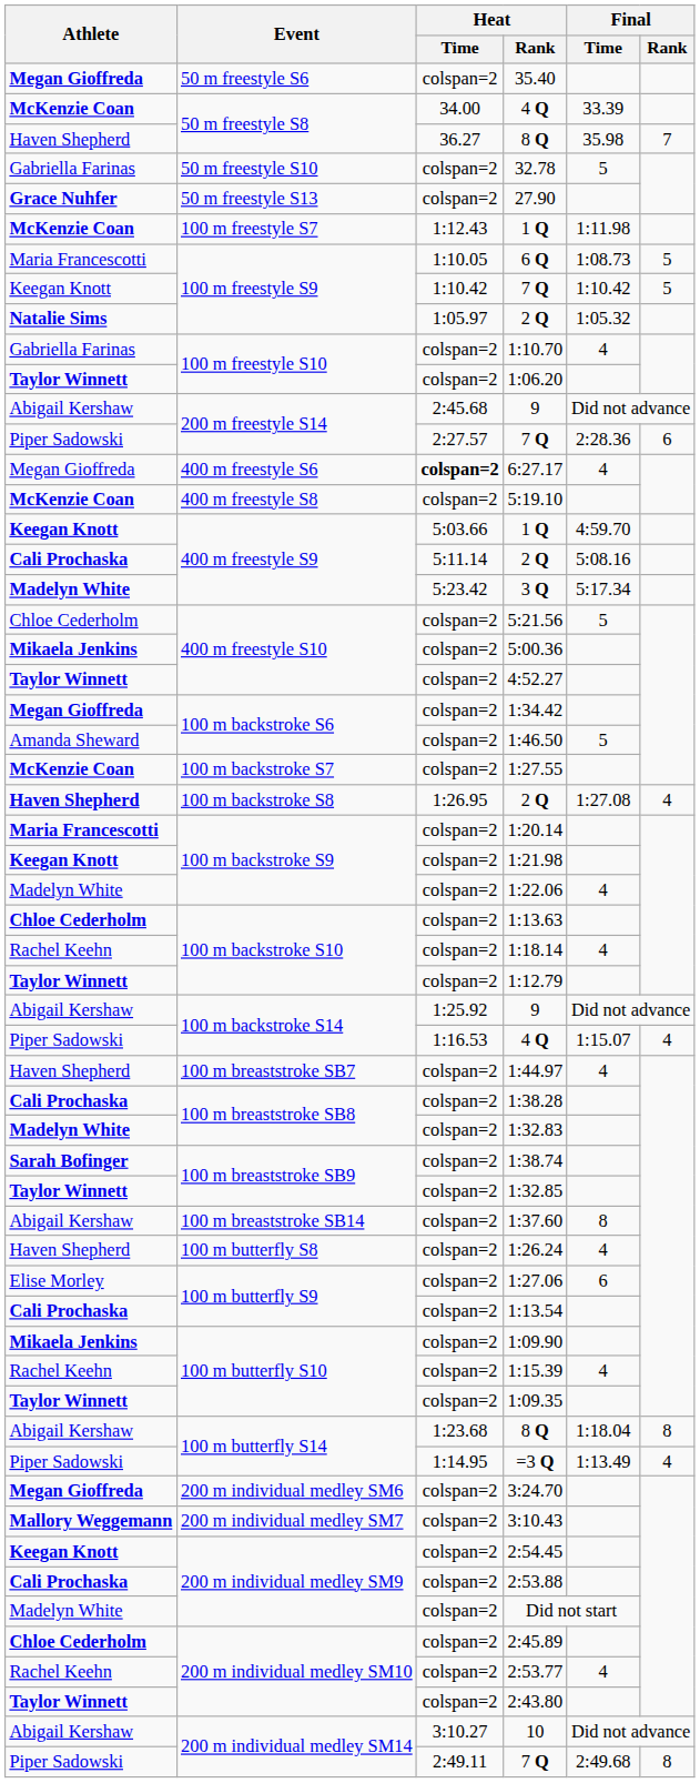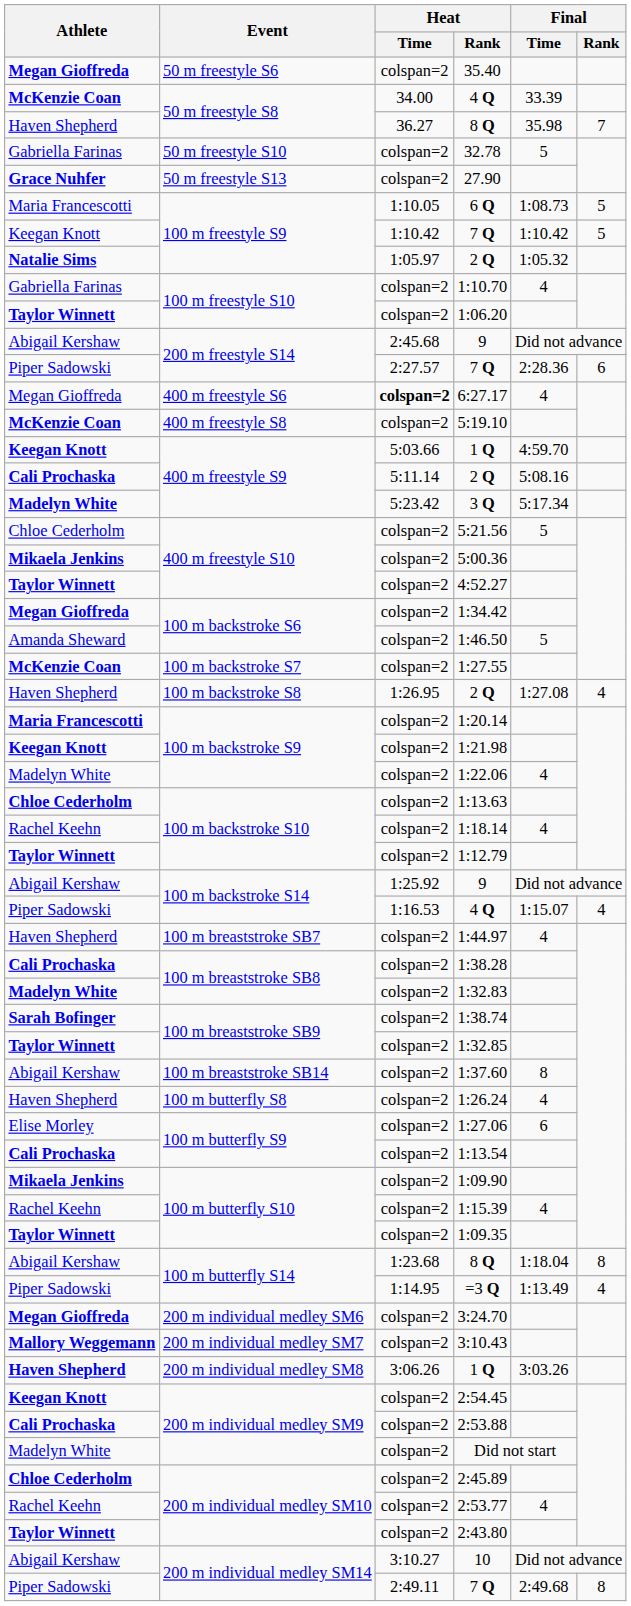- row: McKenzie Coan | 100 m freestyle S7 | 1:12.43 | 1 Q | 1:11.98
100 m backstroke S8 / 2 Q | Athlete: bold -> normal
+ row: Haven Shepherd | 200 m individual medley SM8 | 3:06.26 | 1 Q | 3:03.26
